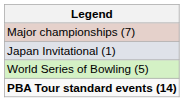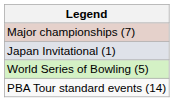row 5 | column 1: bold -> normal
